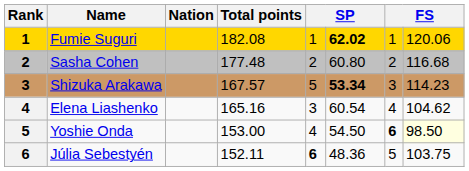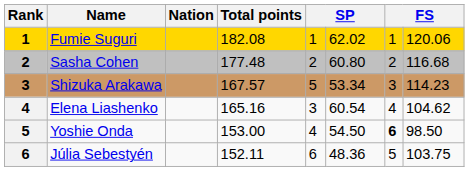Fumie Suguri | column 6: bold -> normal
Shizuka Arakawa | column 6: bold -> normal
Yoshie Onda | column 8: lightyellow background -> no background
Júlia Sebestyén | column 5: bold -> normal
